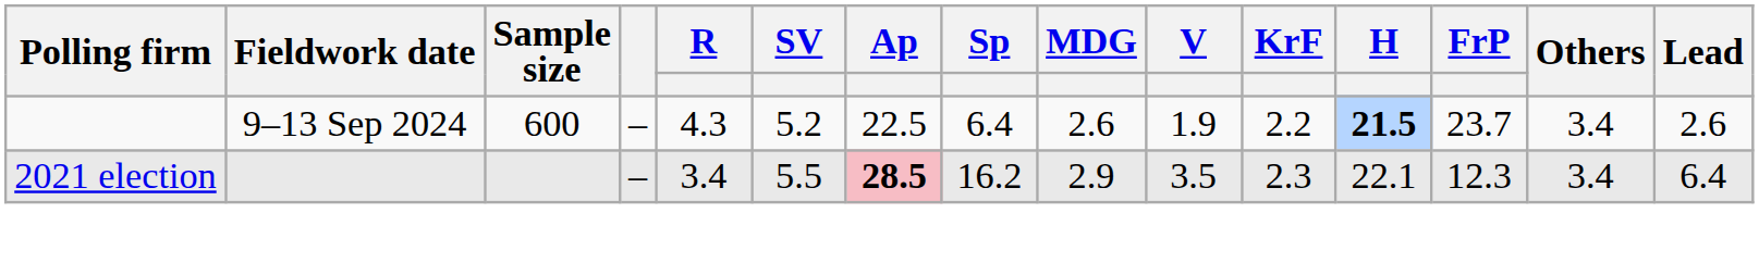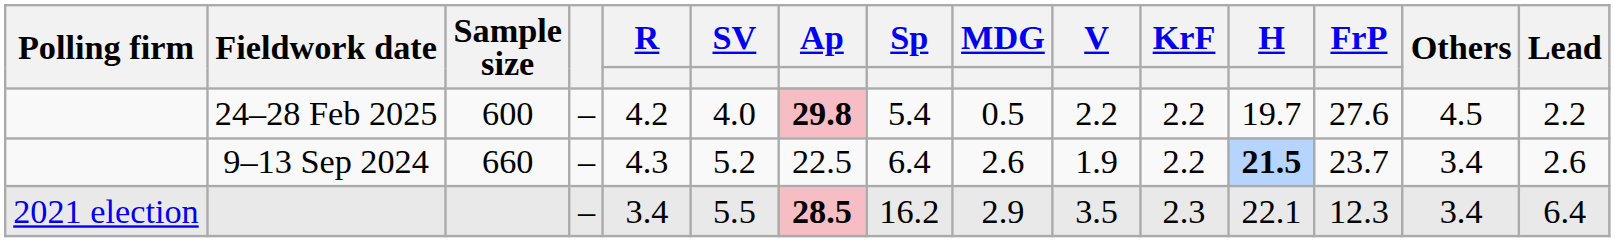+ row: 24–28 Feb 2025 | 600 | – | 4.2 | 4.0 | 29.8 | 5.4 | 0.5 | 2.2 | 2.2 | 19.7 | 27.6 | 4.5 | 2.2
9–13 Sep 2024 | Sample size: 600 -> 660
